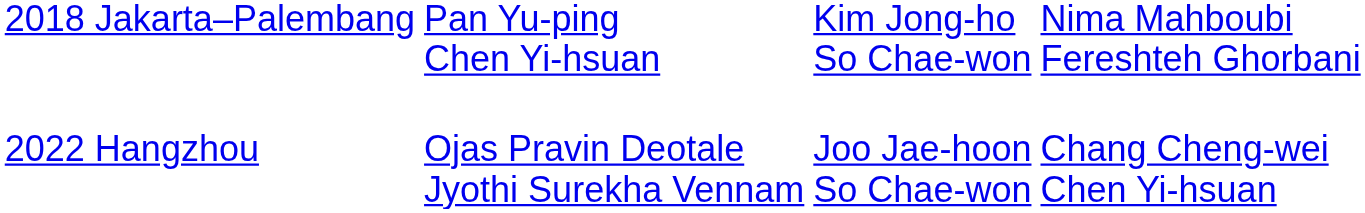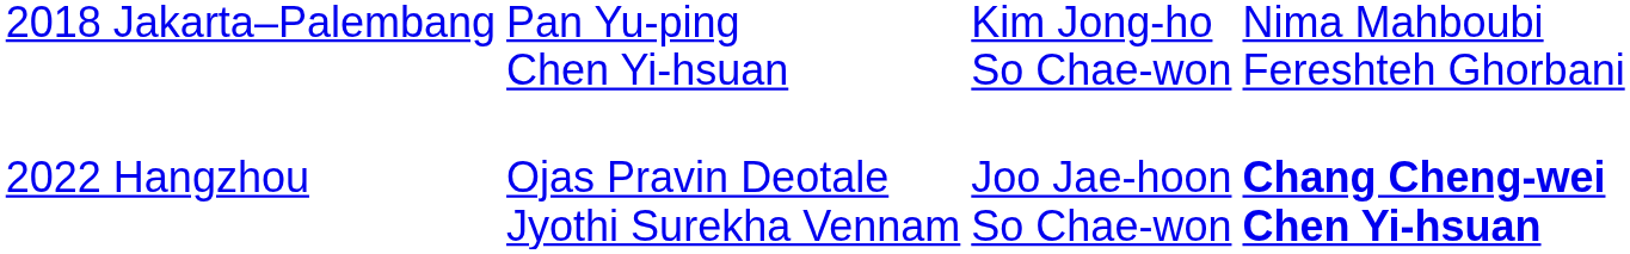2022 Hangzhou | column 4: normal -> bold
